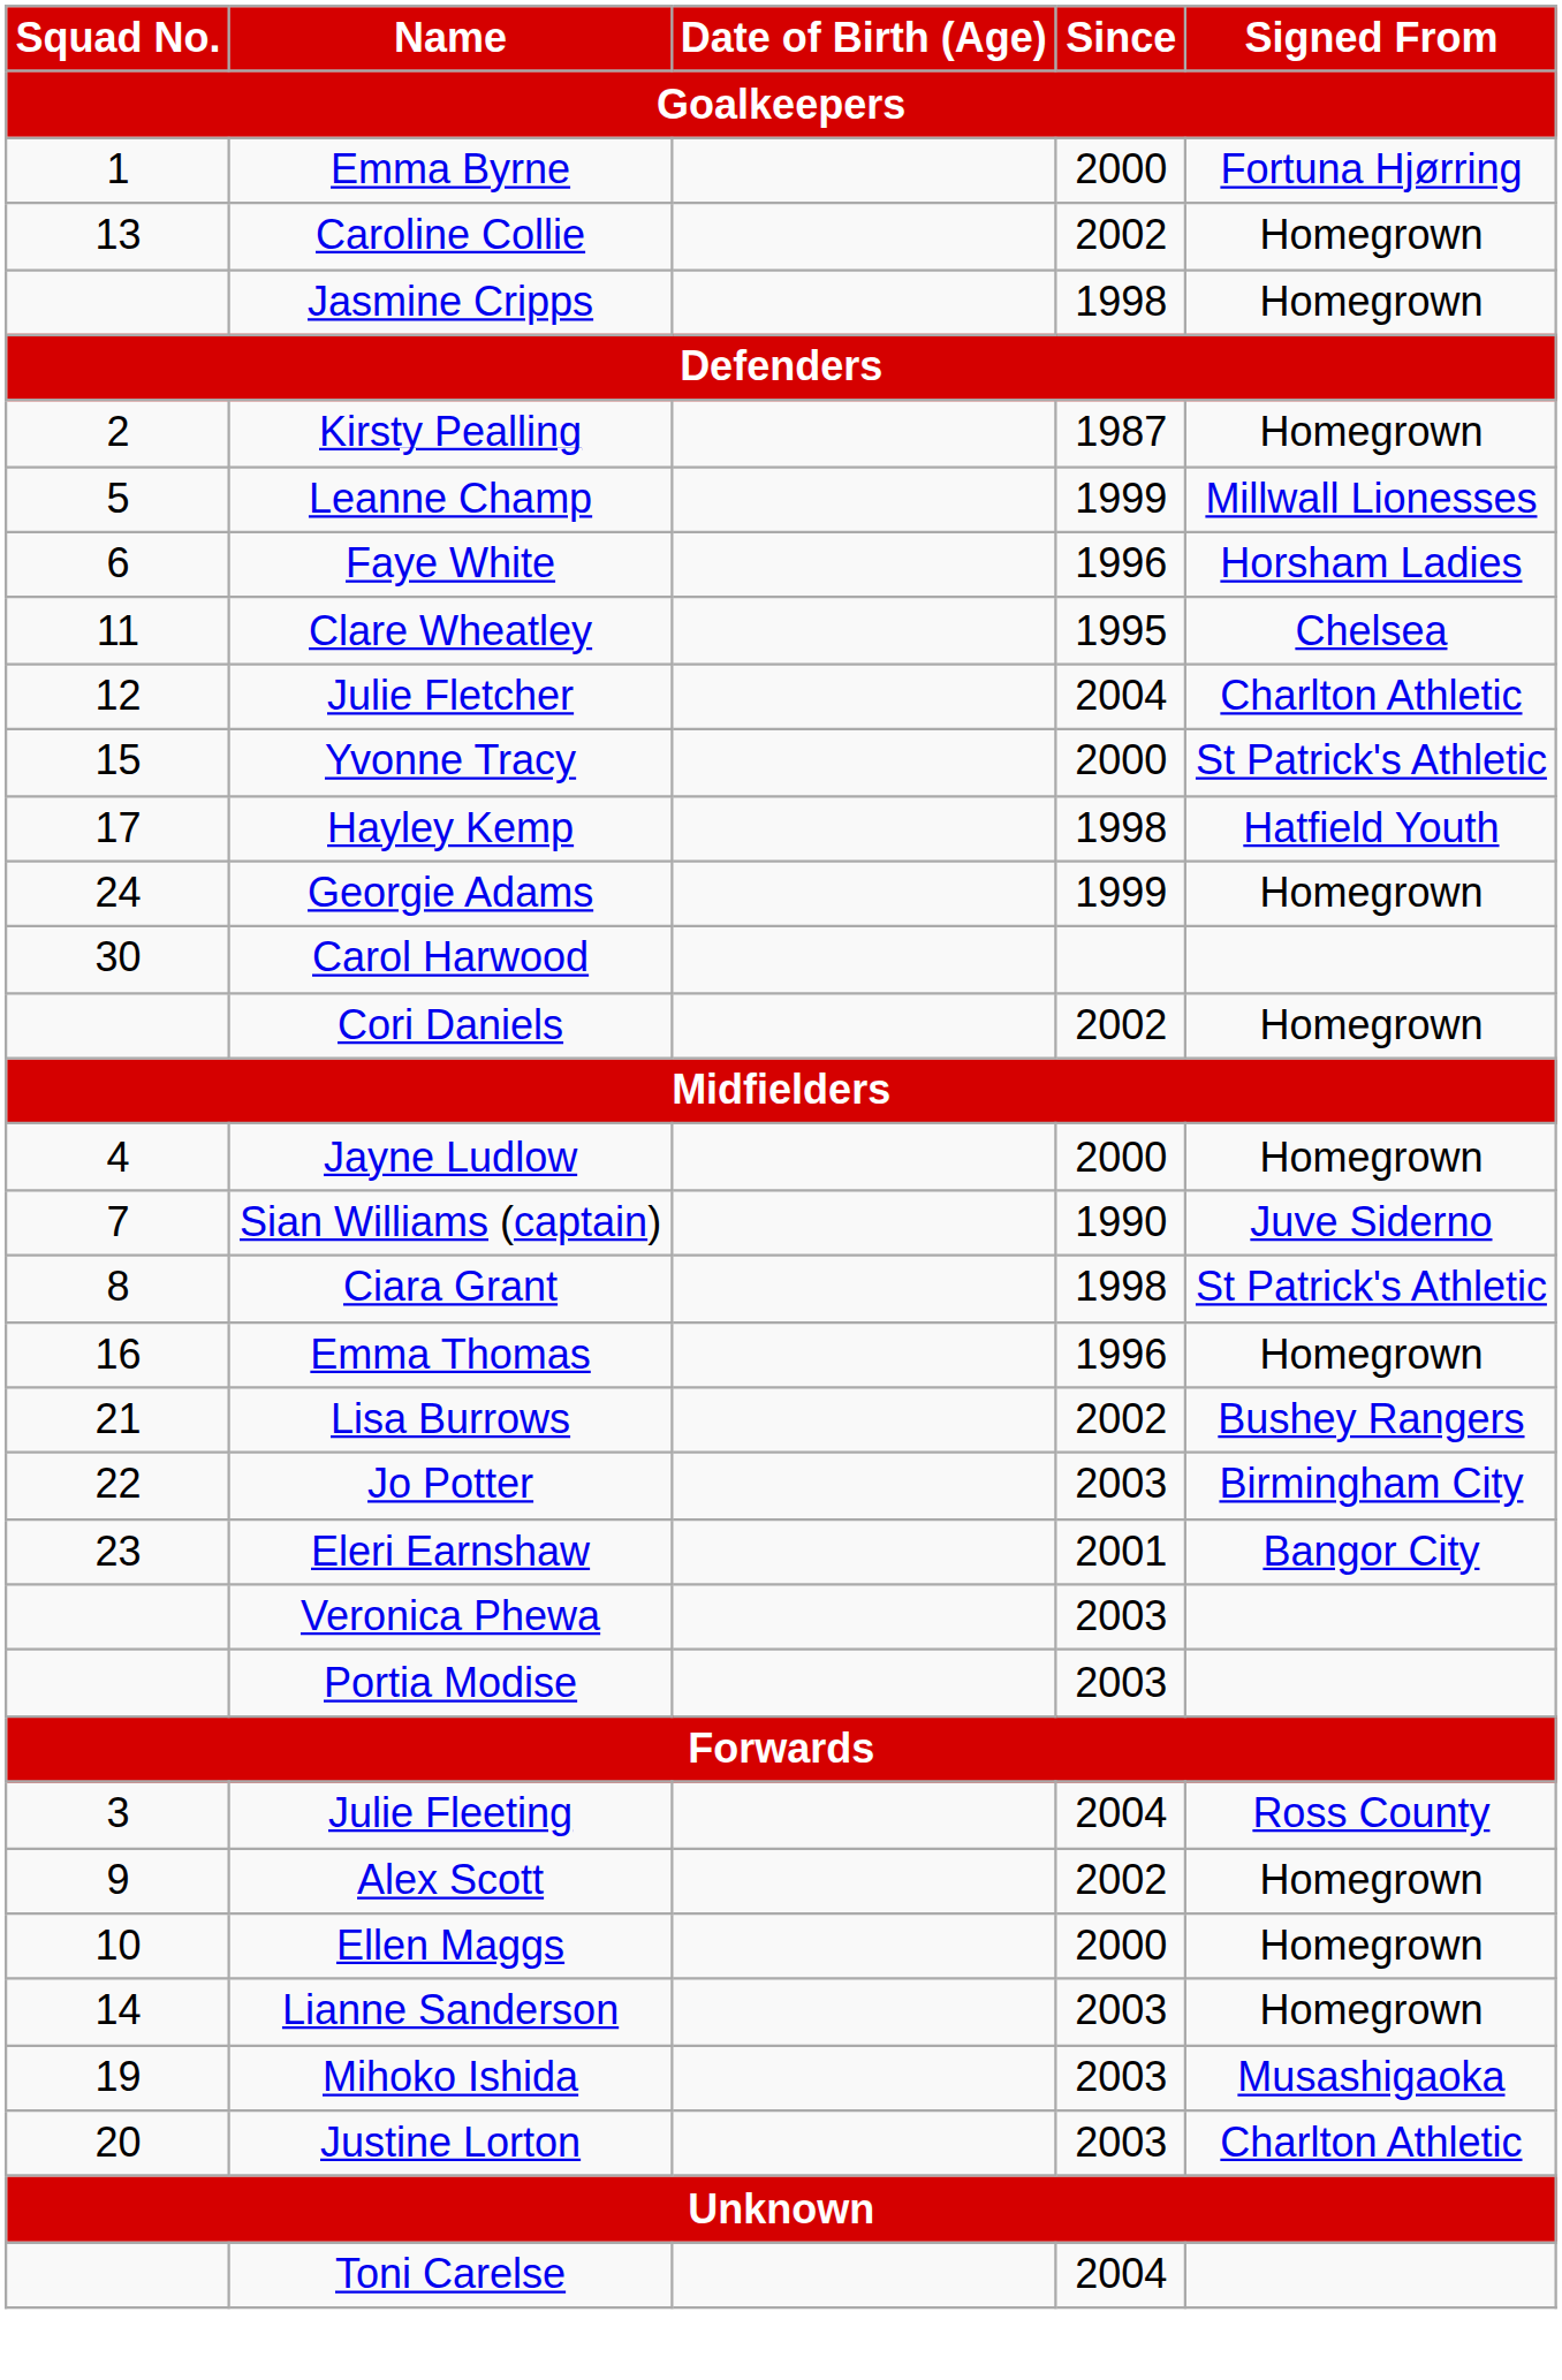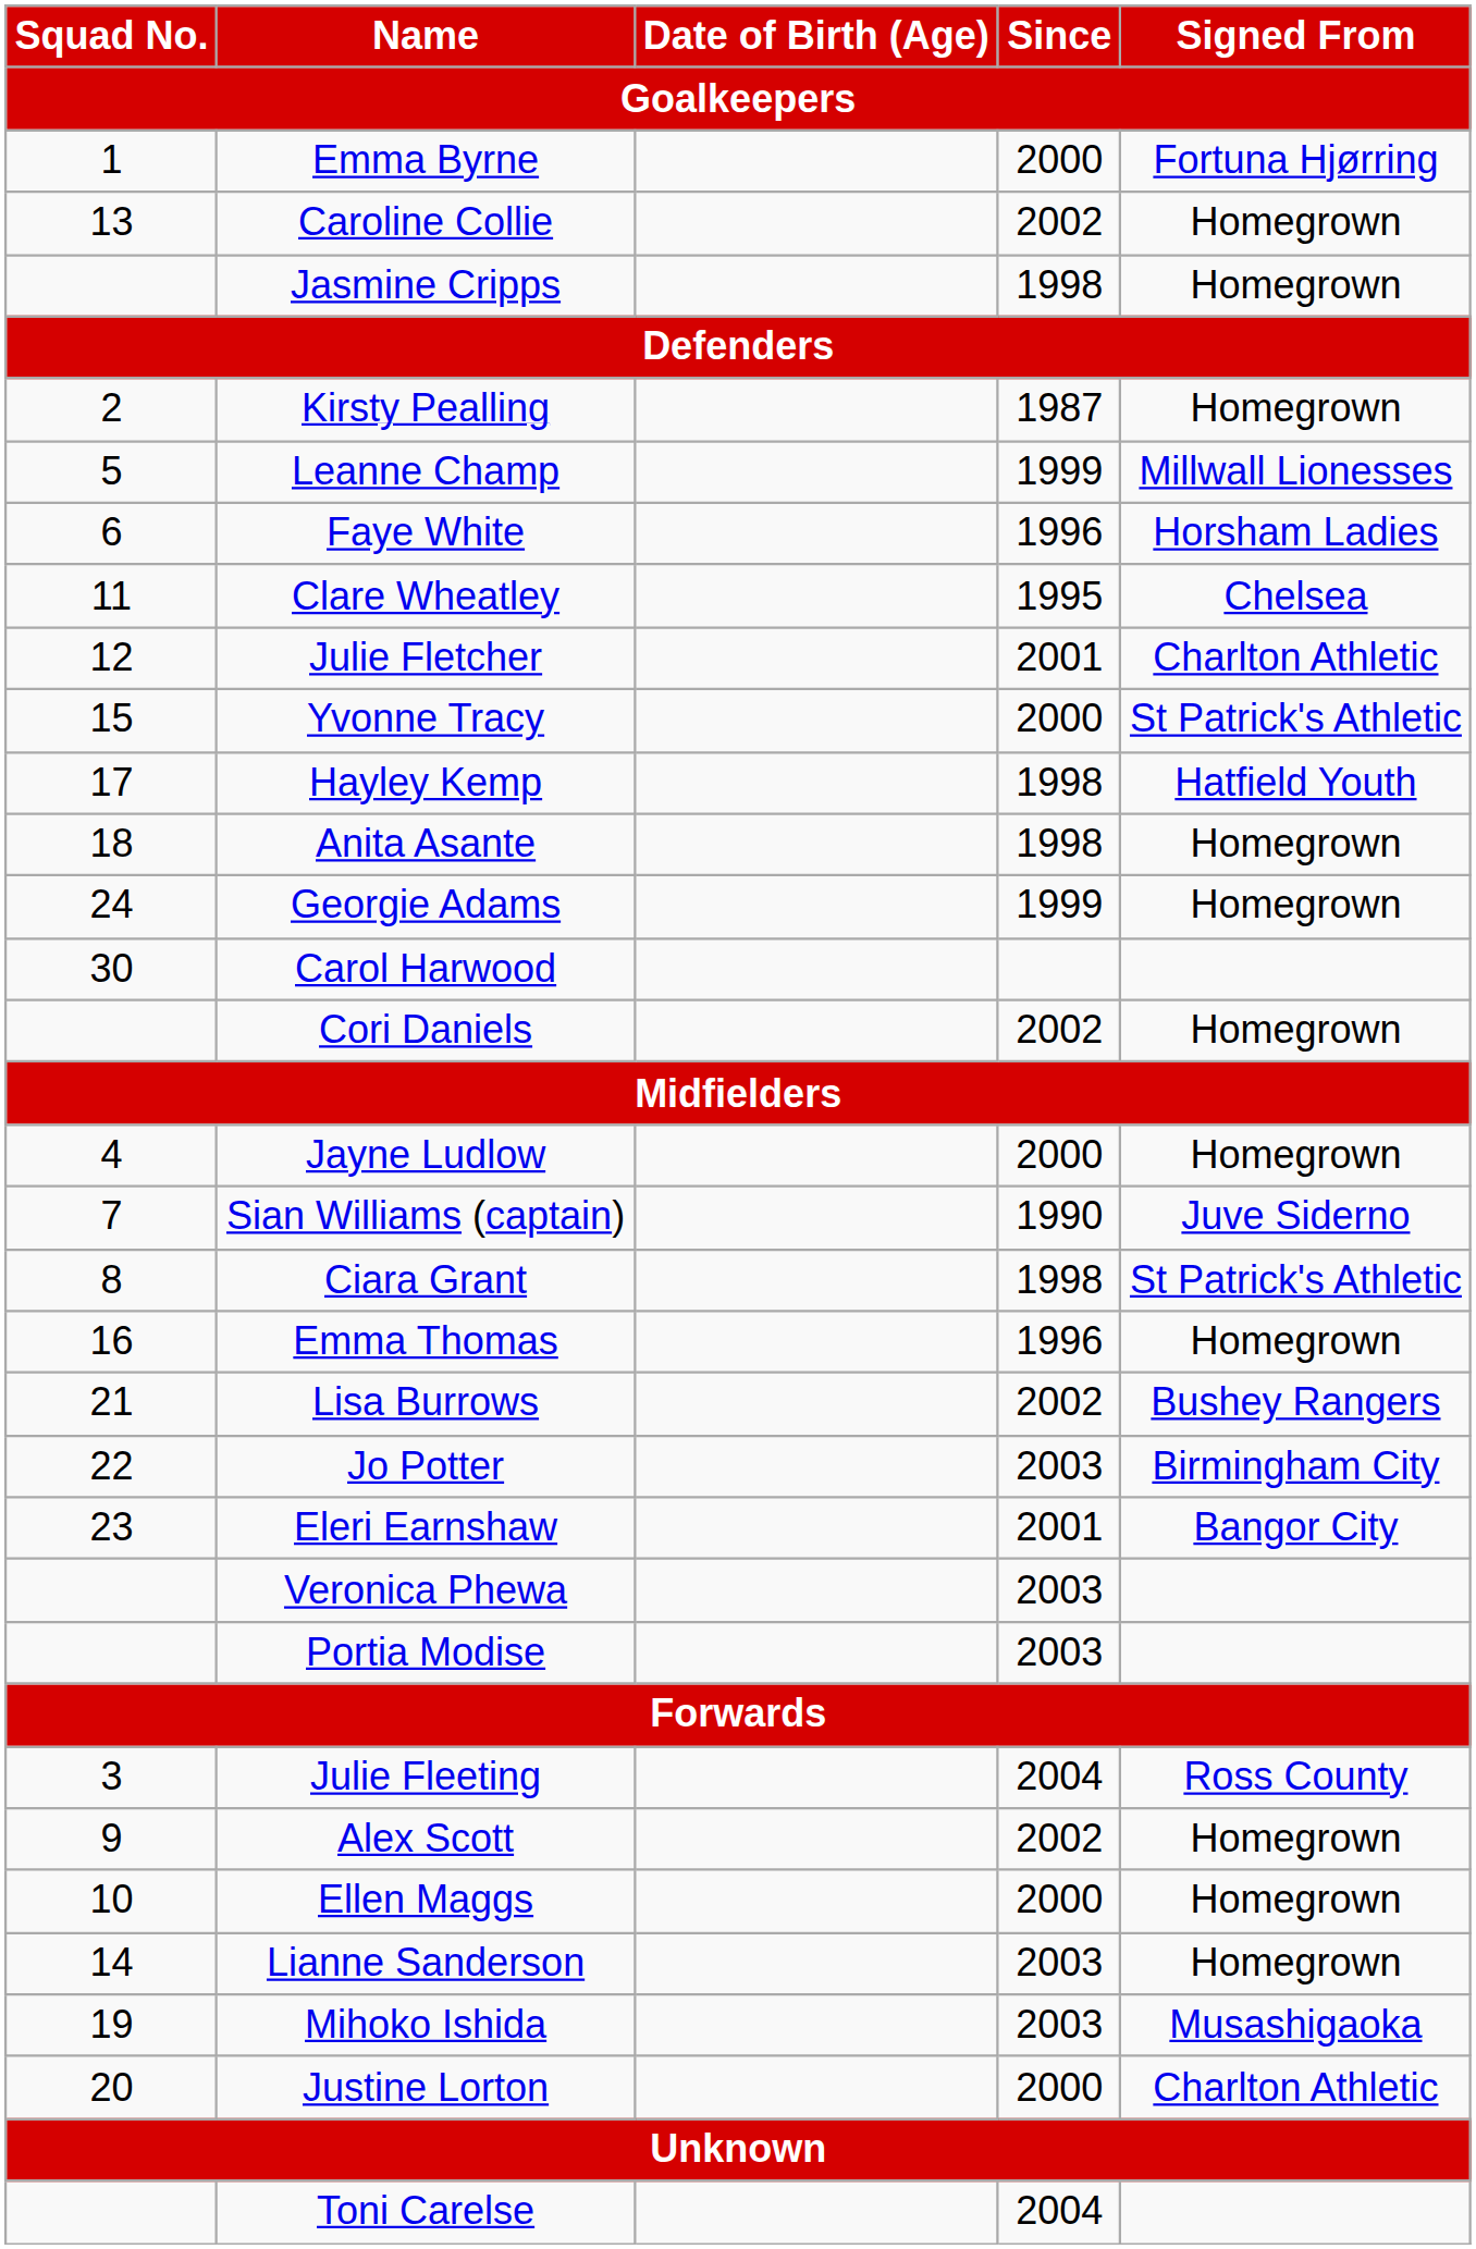Julie Fletcher | Since: 2004 -> 2001
+ row: 18 | Anita Asante | 1998 | Homegrown
Justine Lorton | Since: 2003 -> 2000
